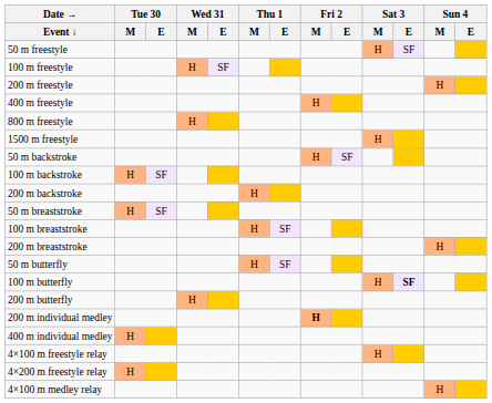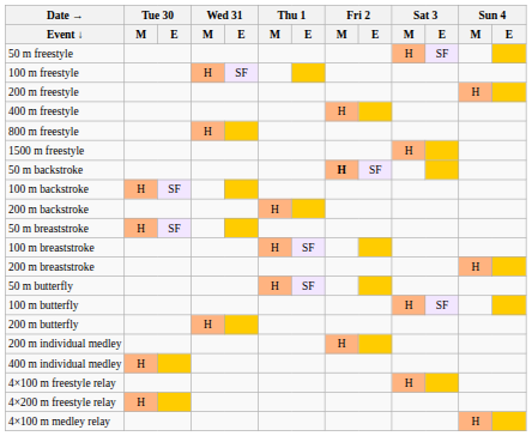50 m backstroke | Fri 2 / M: normal -> bold
100 m butterfly | Sat 3 / E: bold -> normal
200 m individual medley | Fri 2 / M: bold -> normal
